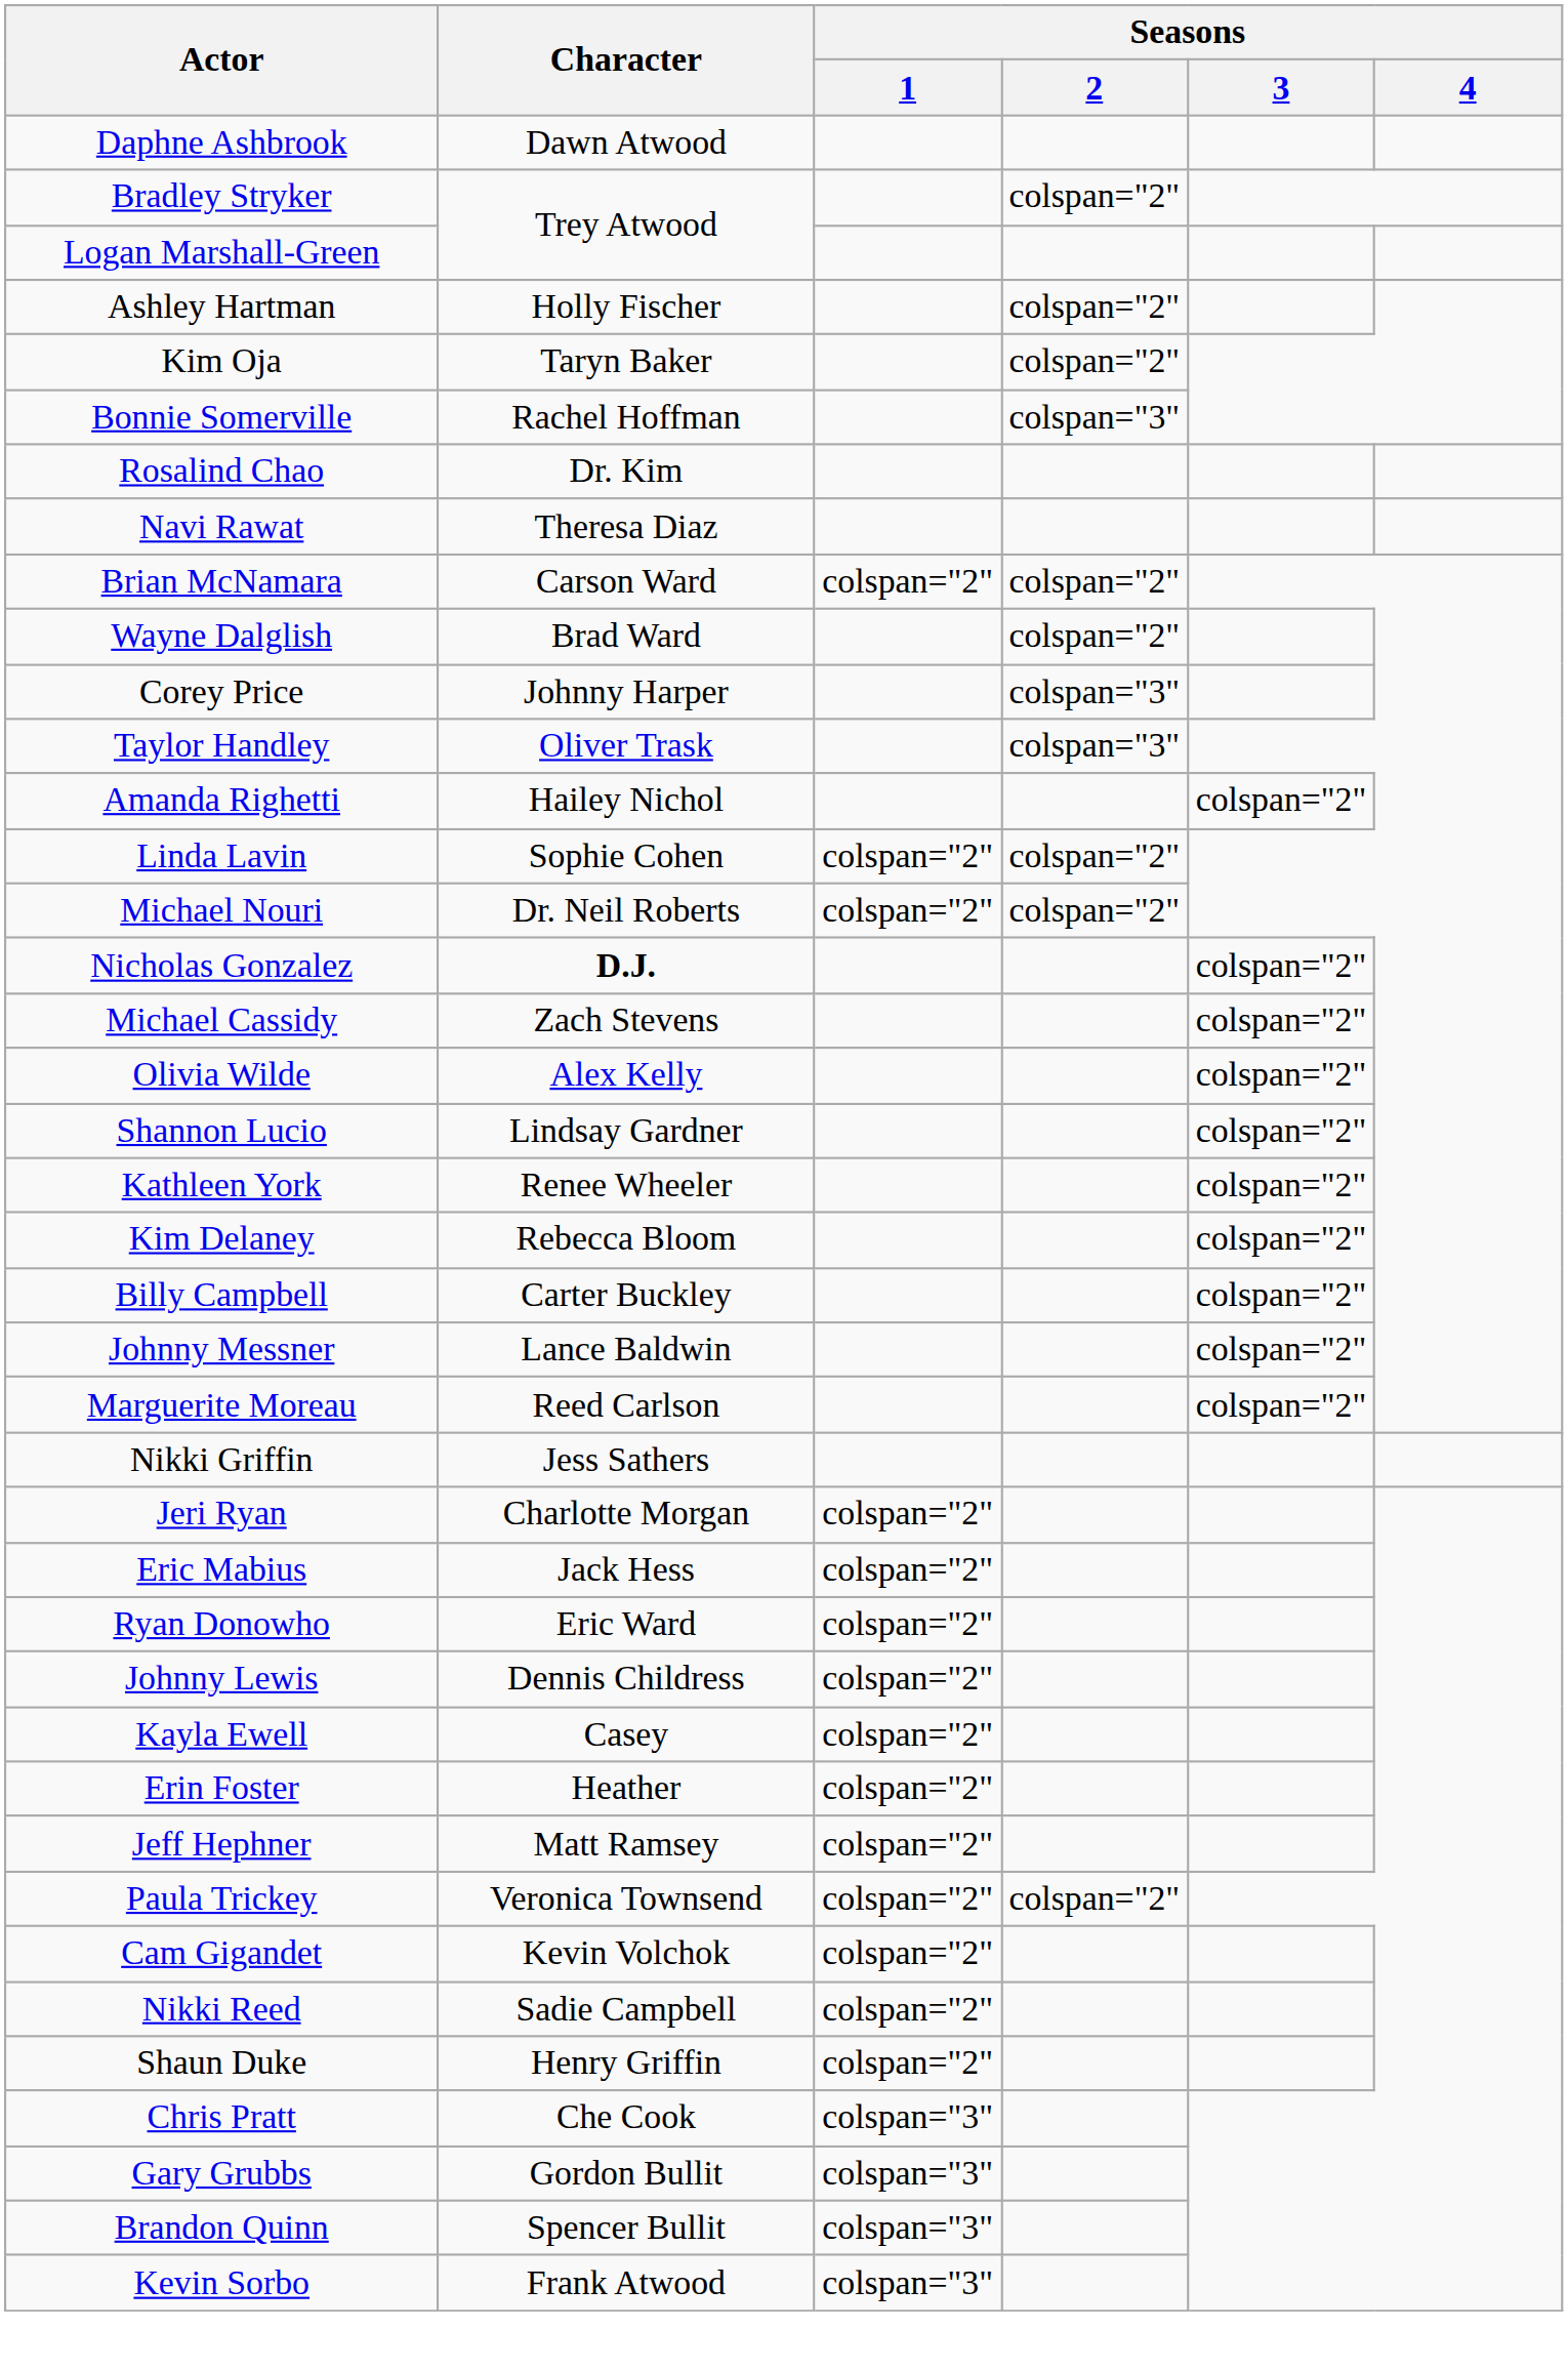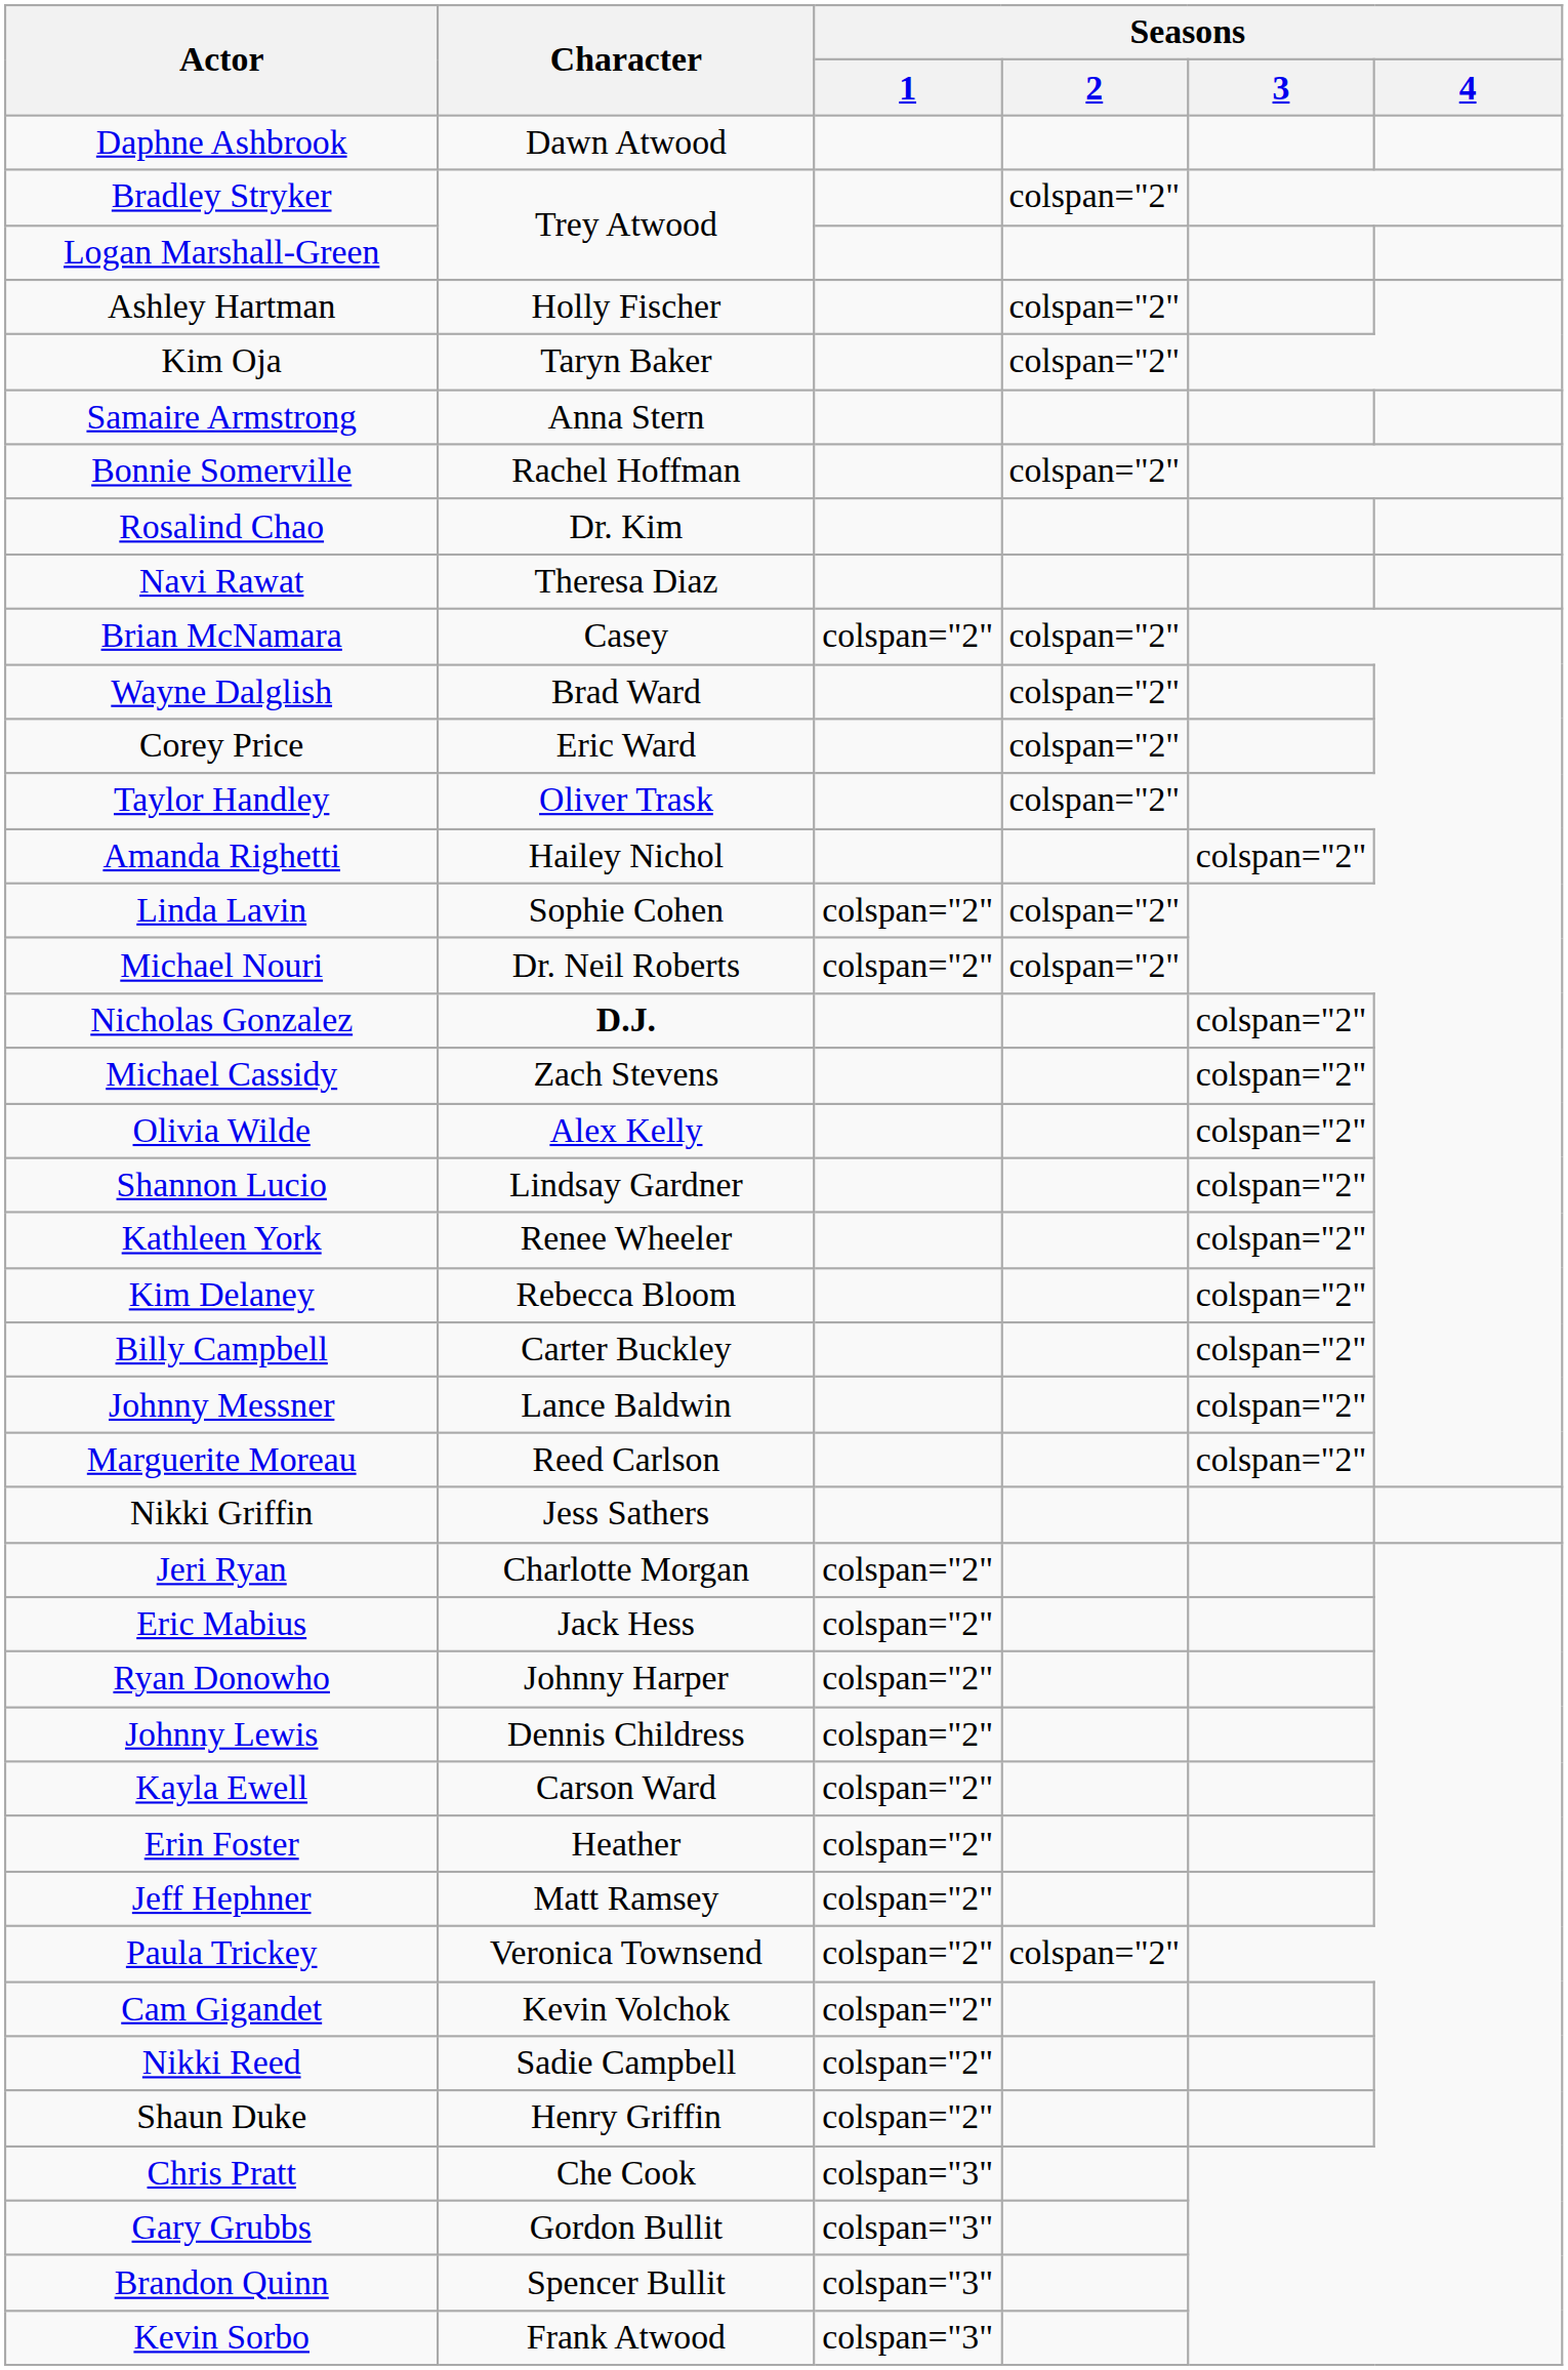+ row: Samaire Armstrong | Anna Stern
Bonnie Somerville | Seasons / 2: colspan="3" -> colspan="2"
Brian McNamara | Character: Carson Ward -> Casey
Corey Price | Character: Johnny Harper -> Eric Ward
Corey Price | Seasons / 2: colspan="3" -> colspan="2"
Taylor Handley | Seasons / 2: colspan="3" -> colspan="2"
Ryan Donowho | Character: Eric Ward -> Johnny Harper
Kayla Ewell | Character: Casey -> Carson Ward
